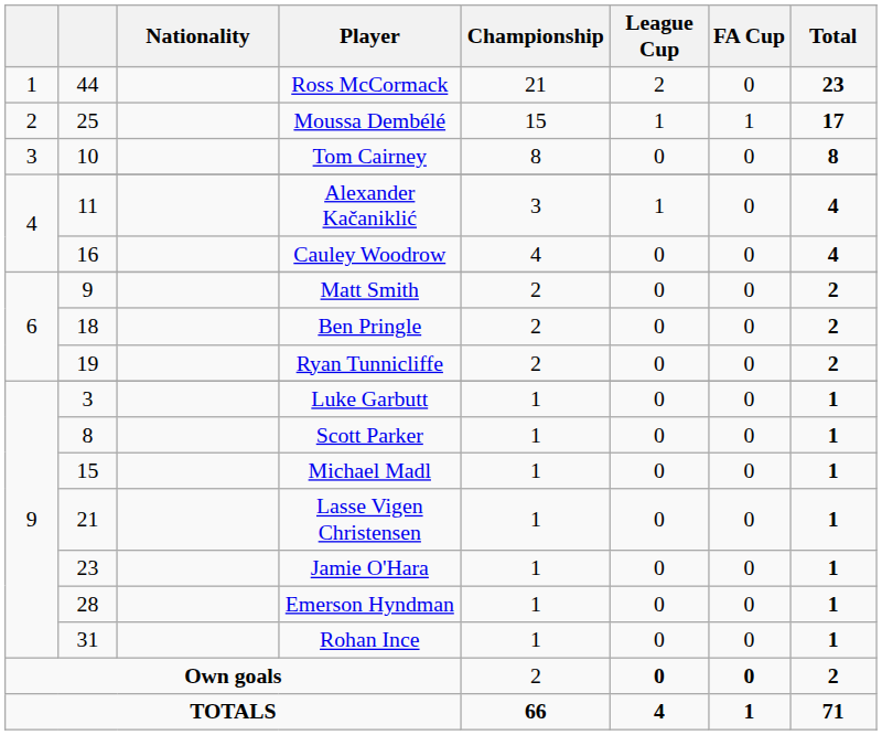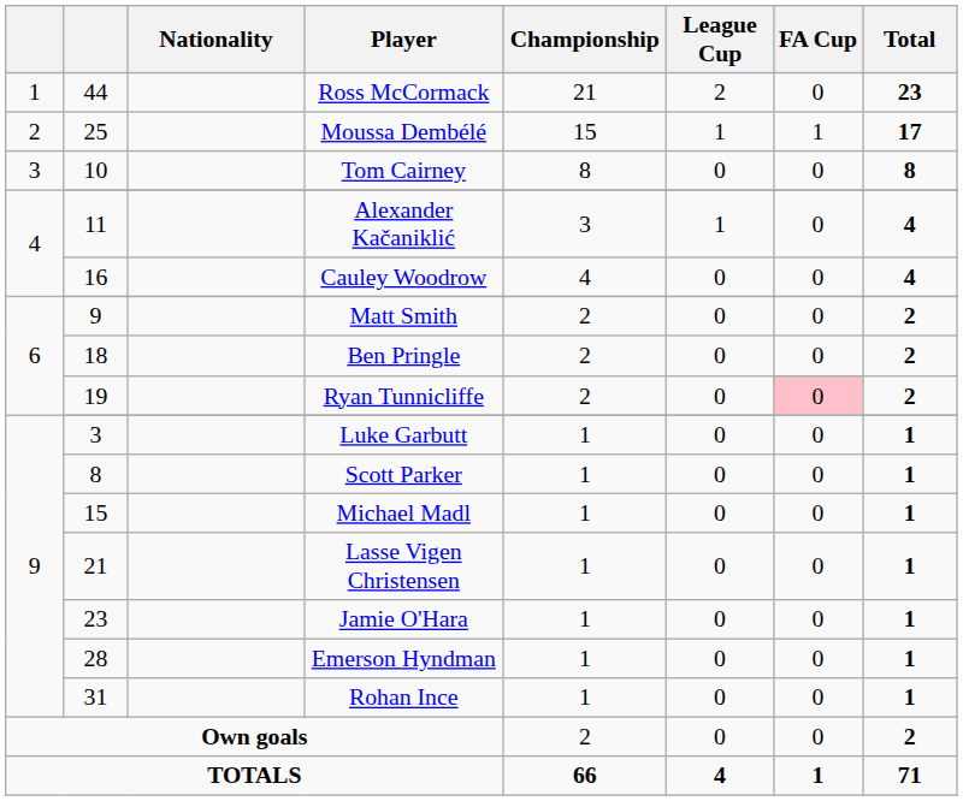Ryan Tunnicliffe | FA Cup: no background -> pink background
Own goals | League Cup: bold -> normal
Own goals | FA Cup: bold -> normal
